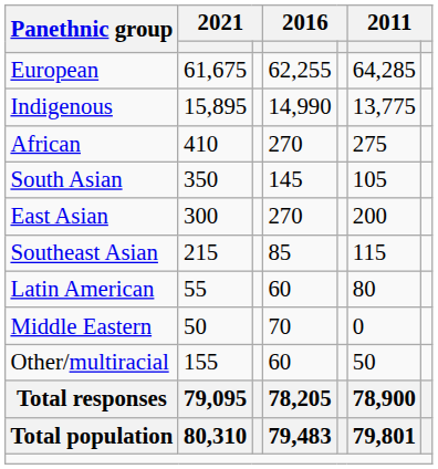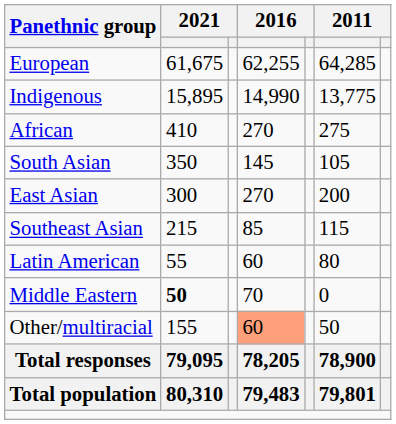Middle Eastern | column 2: normal -> bold
Other/multiracial | column 4: no background -> lightsalmon background
